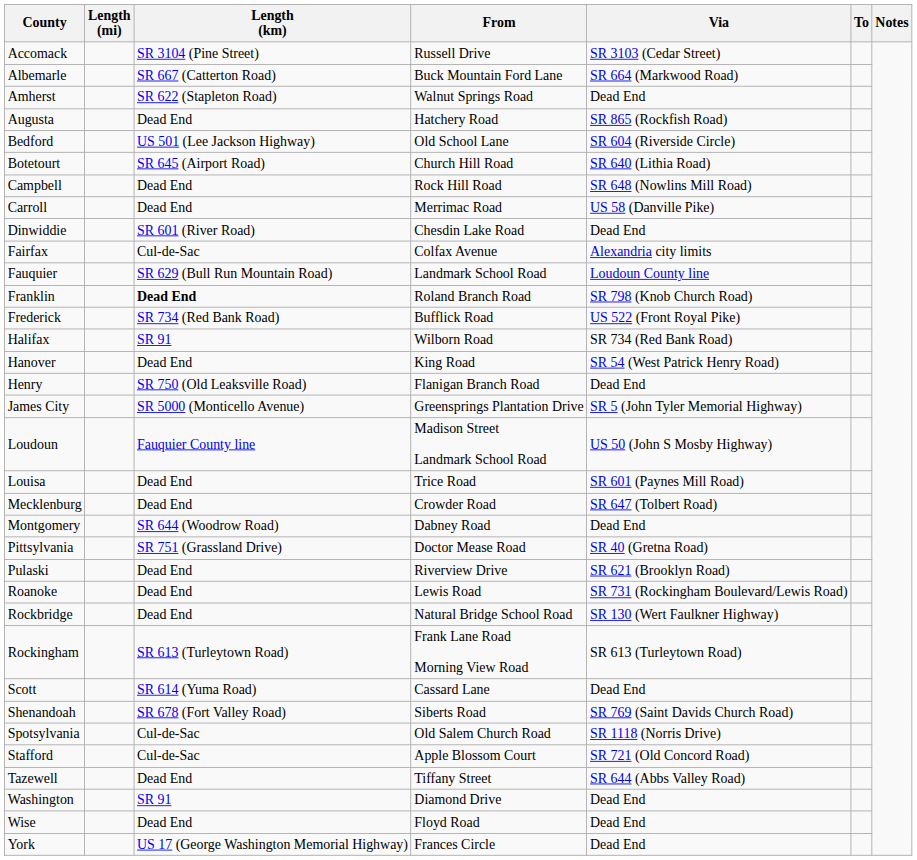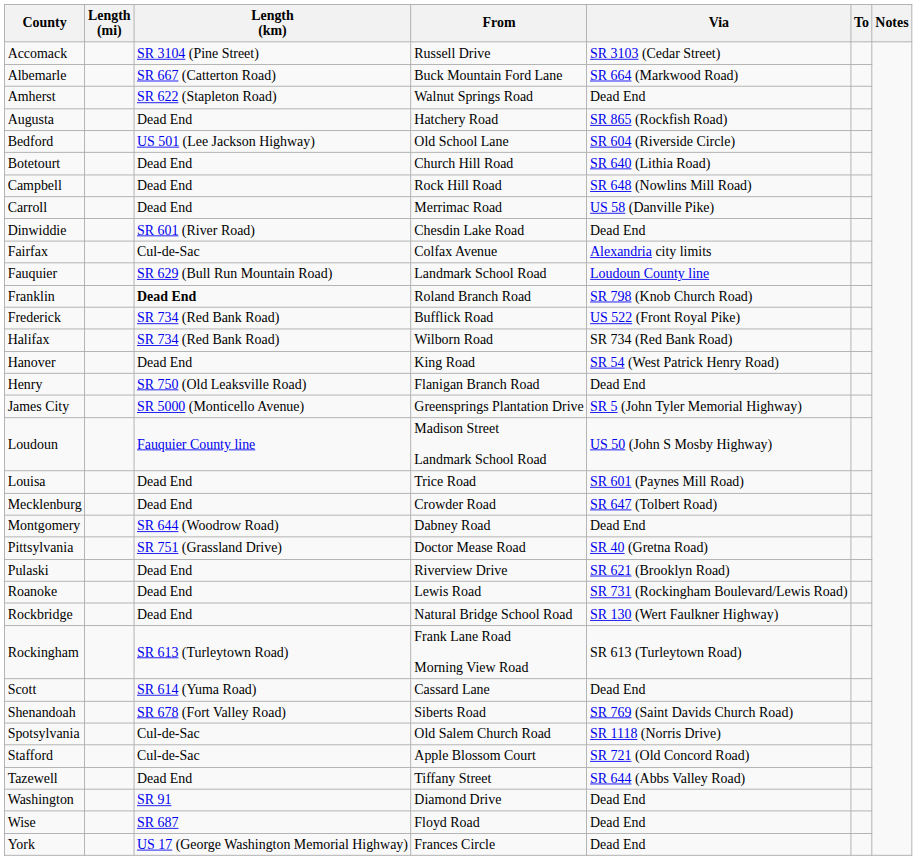Botetourt | Length (km): SR 645 (Airport Road) -> Dead End
Halifax | Length (km): SR 91 -> SR 734 (Red Bank Road)
Wise | Length (km): Dead End -> SR 687
